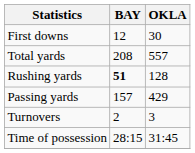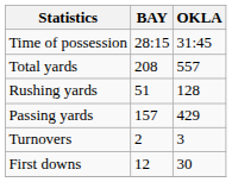rows swapped: First downs <-> Time of possession
Rushing yards | BAY: bold -> normal
